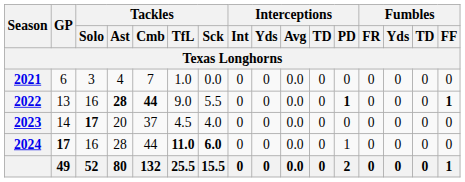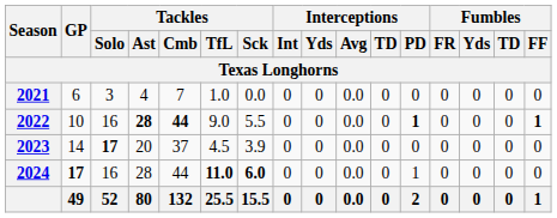2022 | GP: 13 -> 10
2023 | Tackles / Sck: 4.0 -> 3.9
